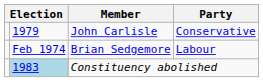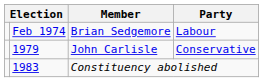rows swapped: Brian Sedgemore <-> John Carlisle
Constituency abolished | column 2: lightblue background -> no background
